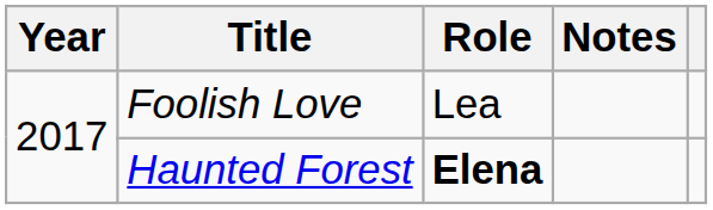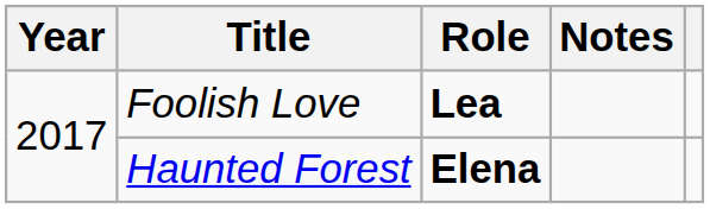Foolish Love | Role: normal -> bold
